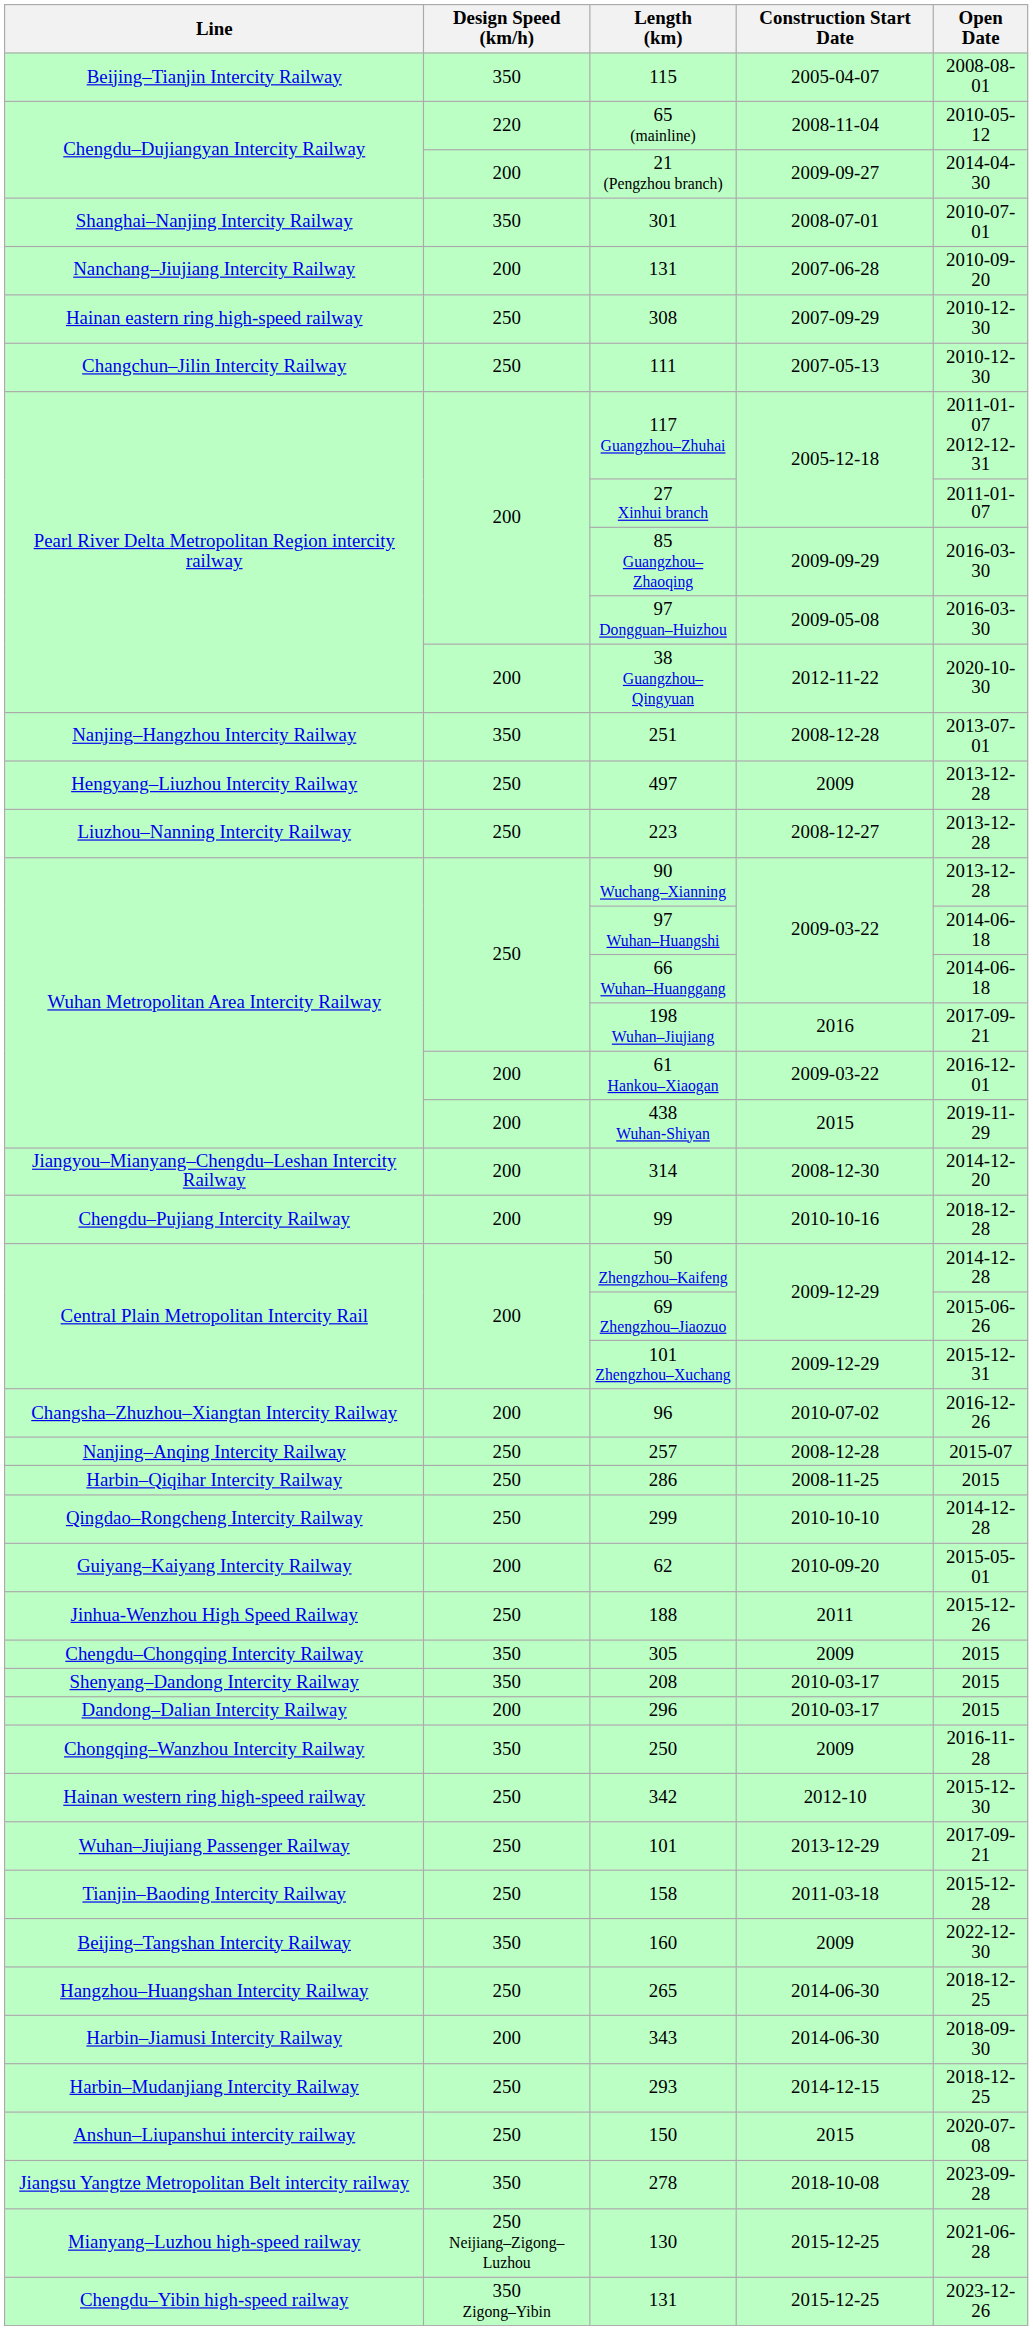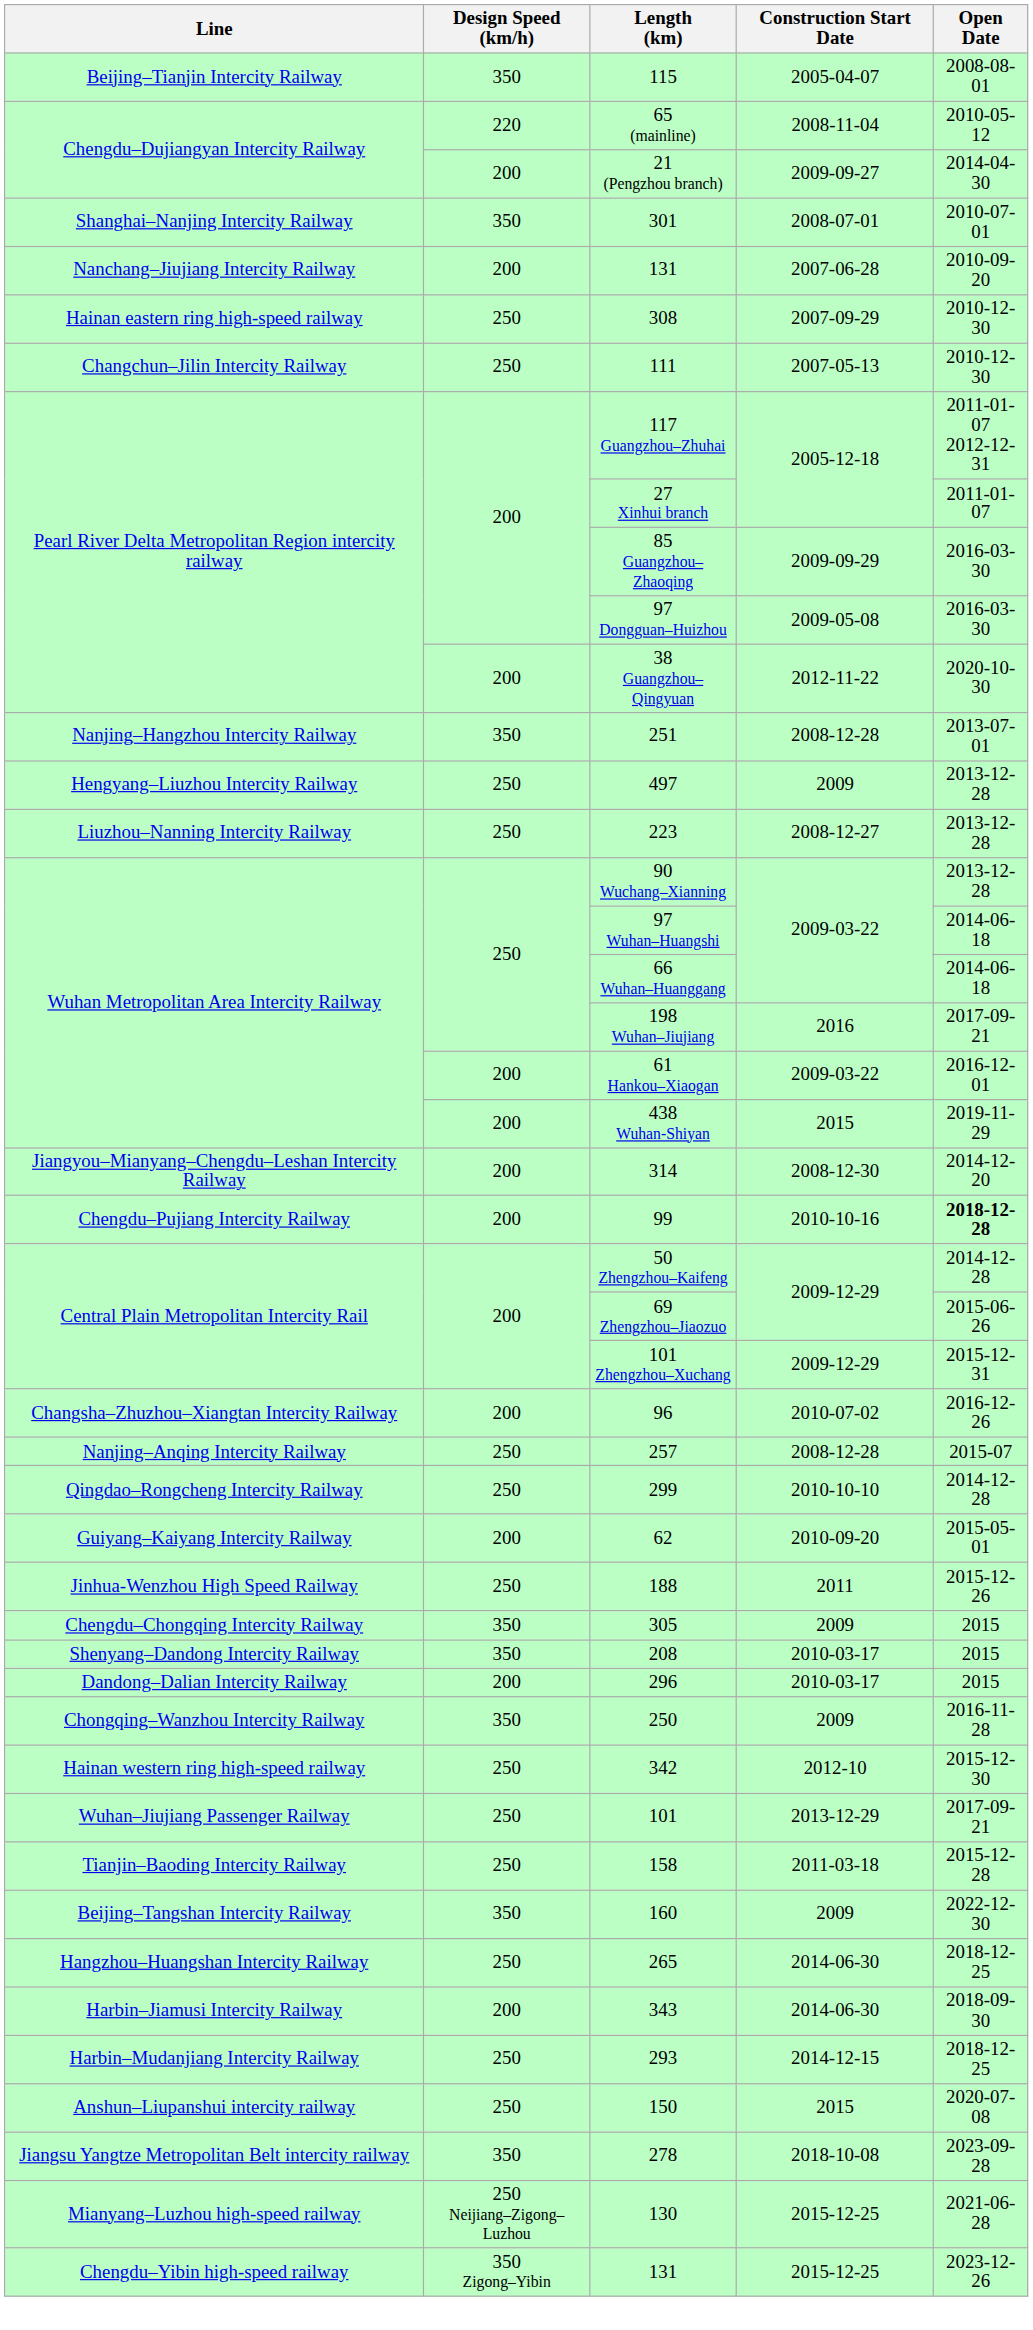99 | Open Date: normal -> bold
- row: Harbin–Qiqihar Intercity Railway | 250 | 286 | 2008-11-25 | 2015
